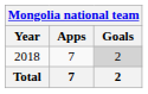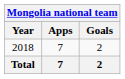2018 | Goals: lightgrey background -> no background
